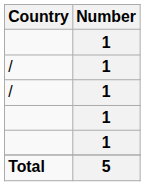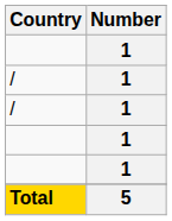row 7 | Country: no background -> gold background
